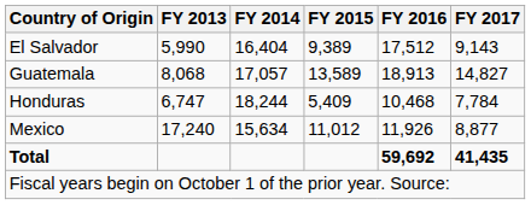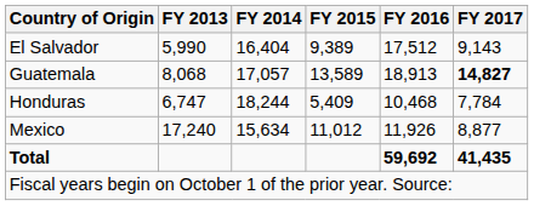Guatemala | FY 2017: normal -> bold
